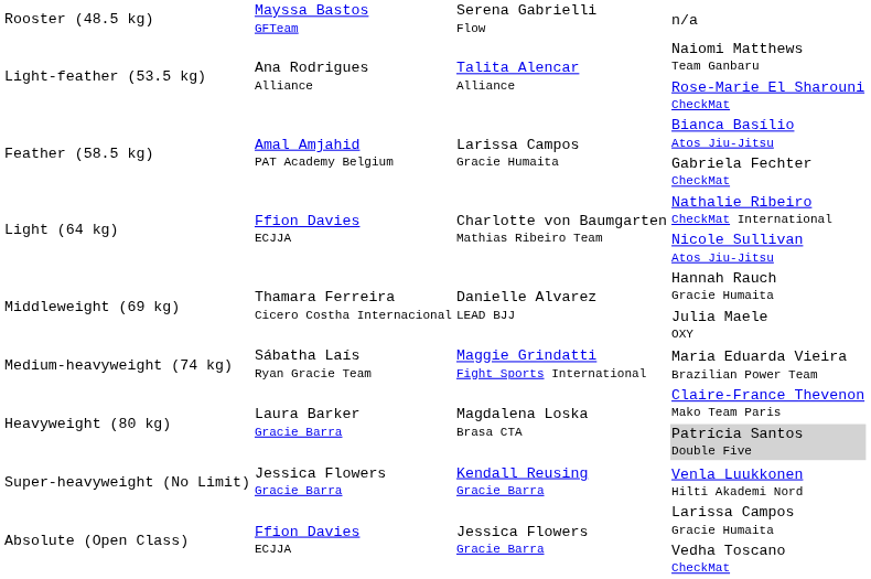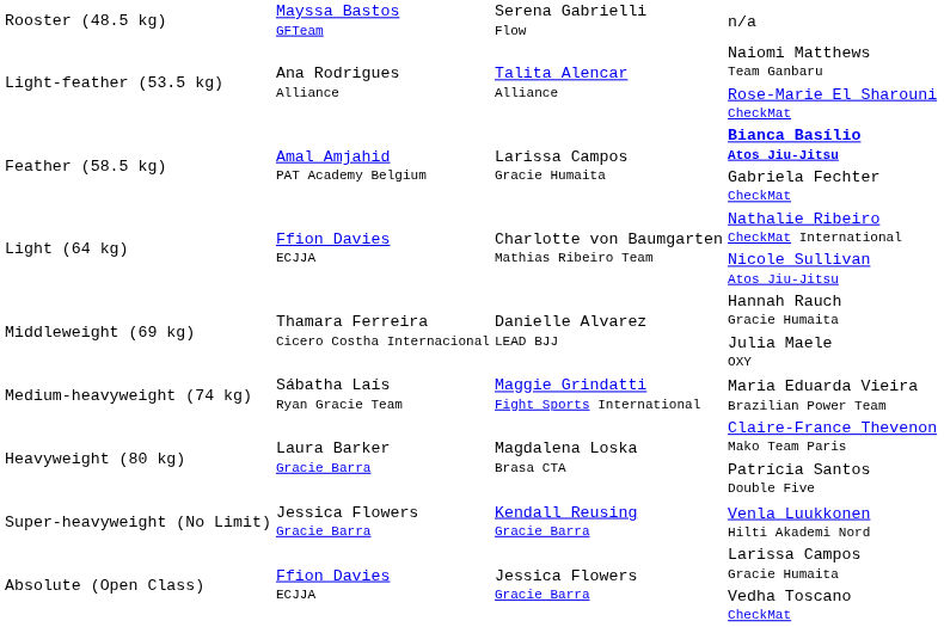Bianca Basílio Atos Jiu-Jitsu | column 4: normal -> bold
Patrícia Santos Double Five | column 4: lightgrey background -> no background
